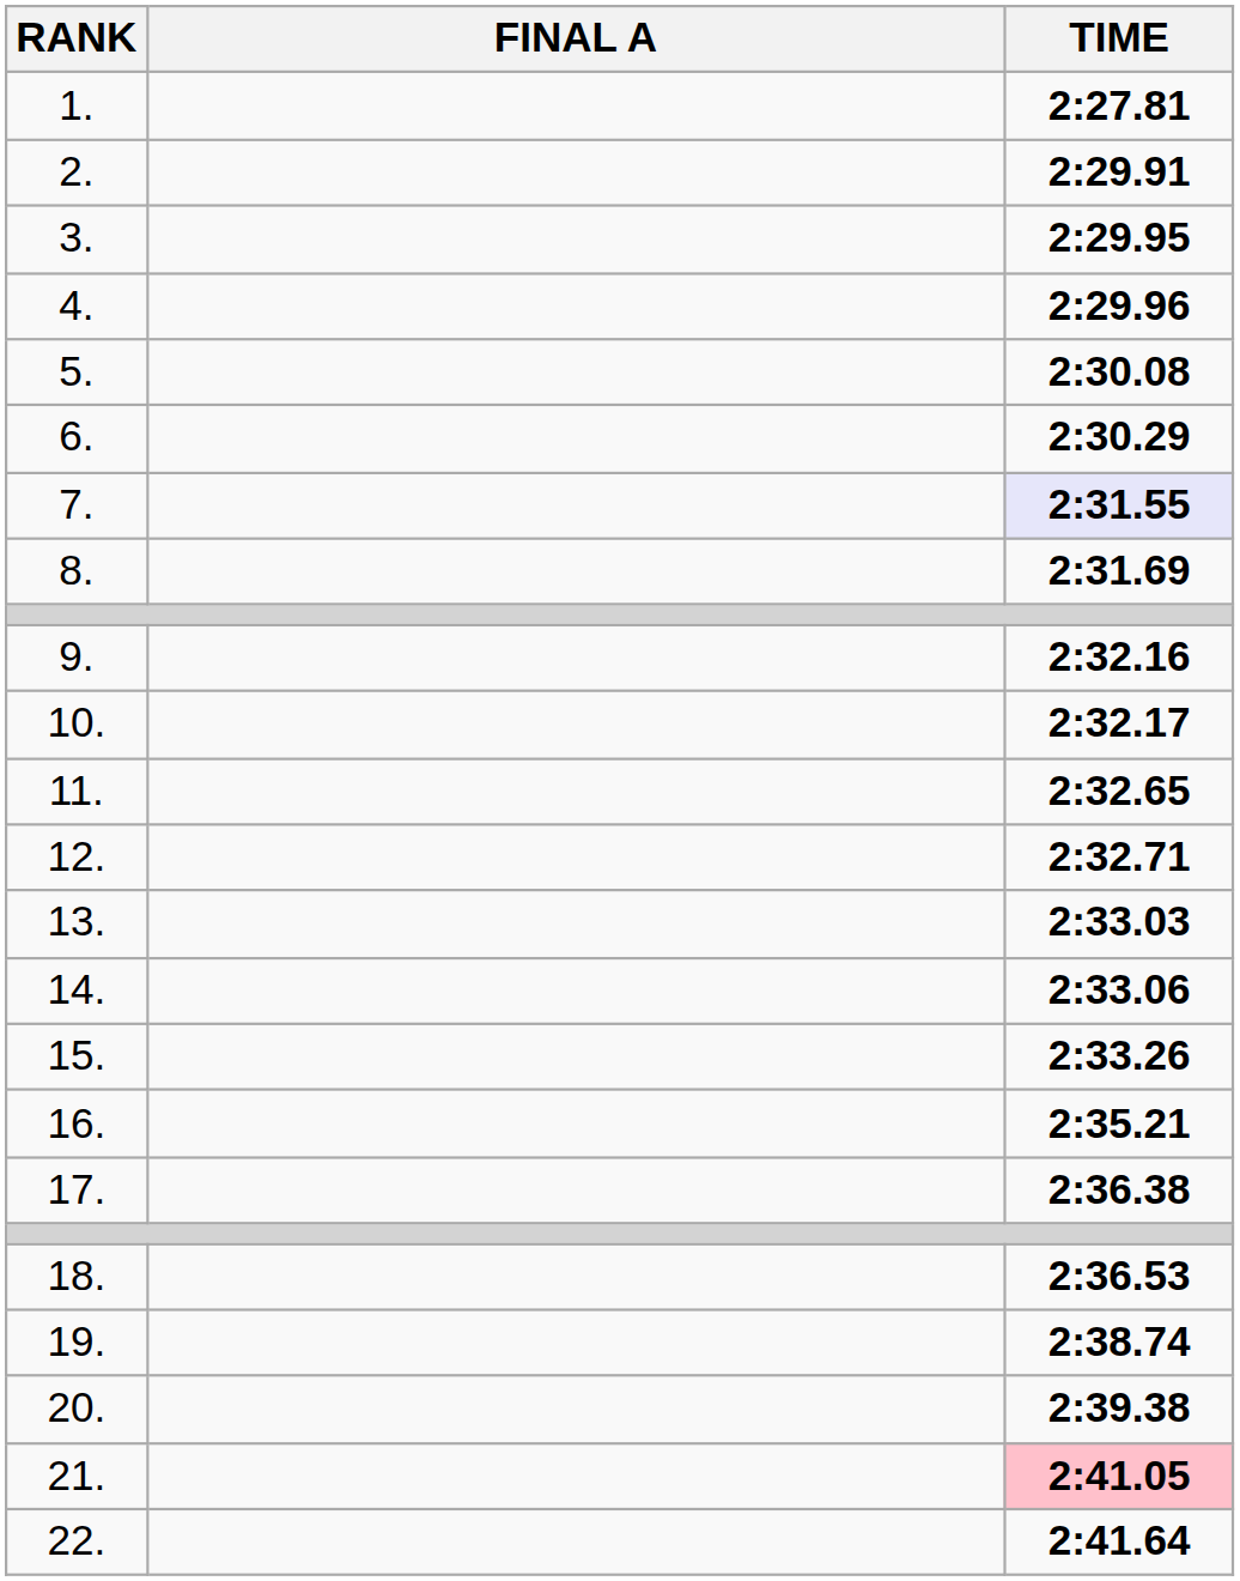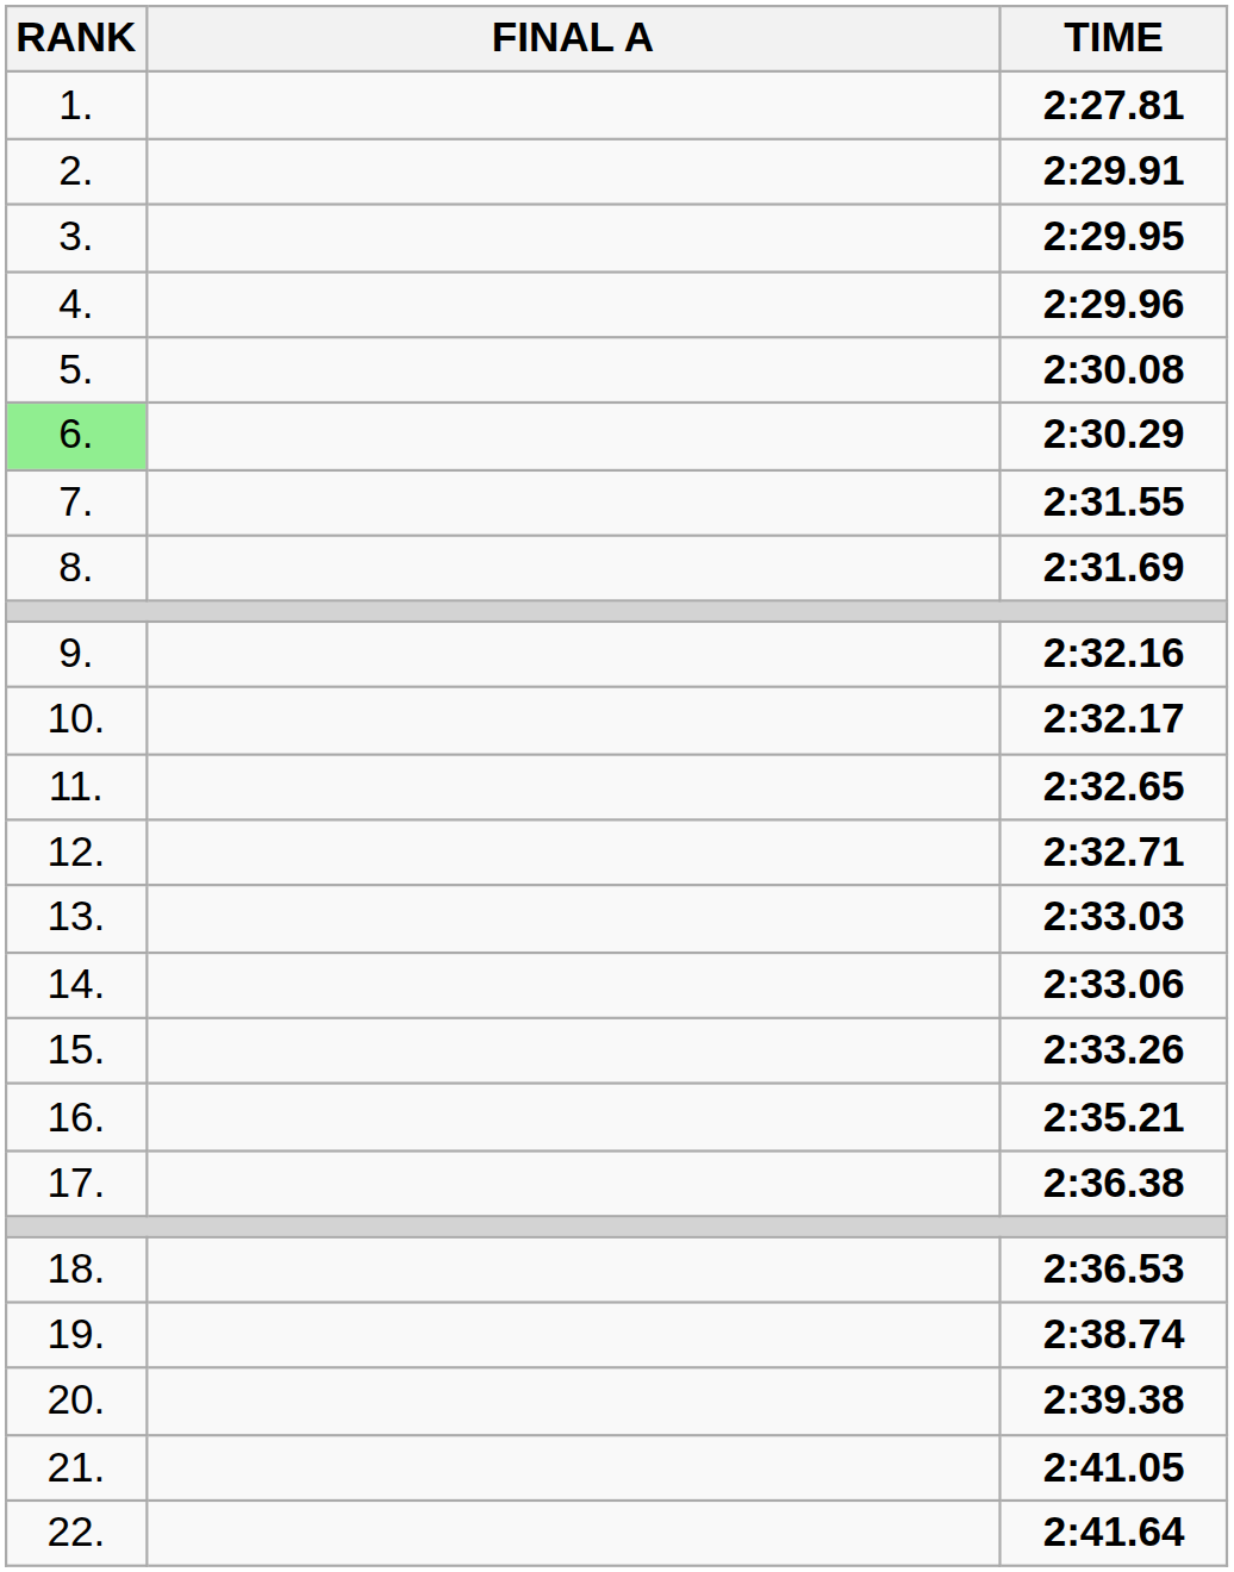6. | RANK: no background -> lightgreen background
7. | TIME: lavender background -> no background
21. | TIME: pink background -> no background
